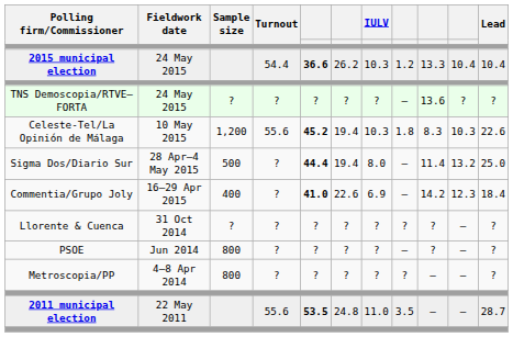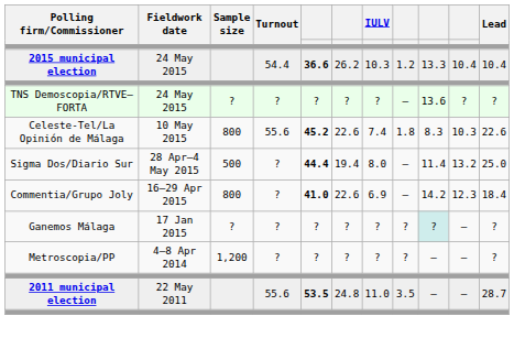Celeste-Tel/La Opinión de Málaga | Sample size: 1,200 -> 800
Celeste-Tel/La Opinión de Málaga | column 6: 19.4 -> 22.6
Celeste-Tel/La Opinión de Málaga | IULV: 10.3 -> 7.4
Commentia/Grupo Joly | Sample size: 400 -> 800
+ row: Ganemos Málaga | 17 Jan 2015 | ? | ? | ? | ? | ? | ? | ? | – | ?
- row: Llorente & Cuenca | 31 Oct 2014 | ? | ? | ? | ? | ? | ? | ? | – | ?
- row: PSOE | Jun 2014 | 800 | ? | ? | ? | ? | – | ? | – | ?
Metroscopia/PP | Sample size: 800 -> 1,200
